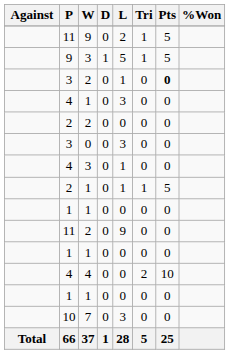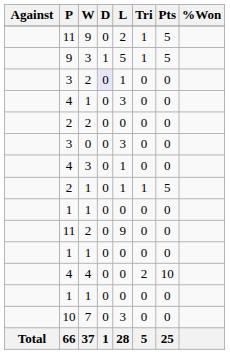3 / 2 | D: no background -> lavender background
3 / 2 | Pts: bold -> normal
